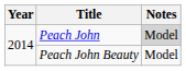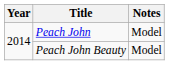Peach John | Notes: lightgrey background -> no background
